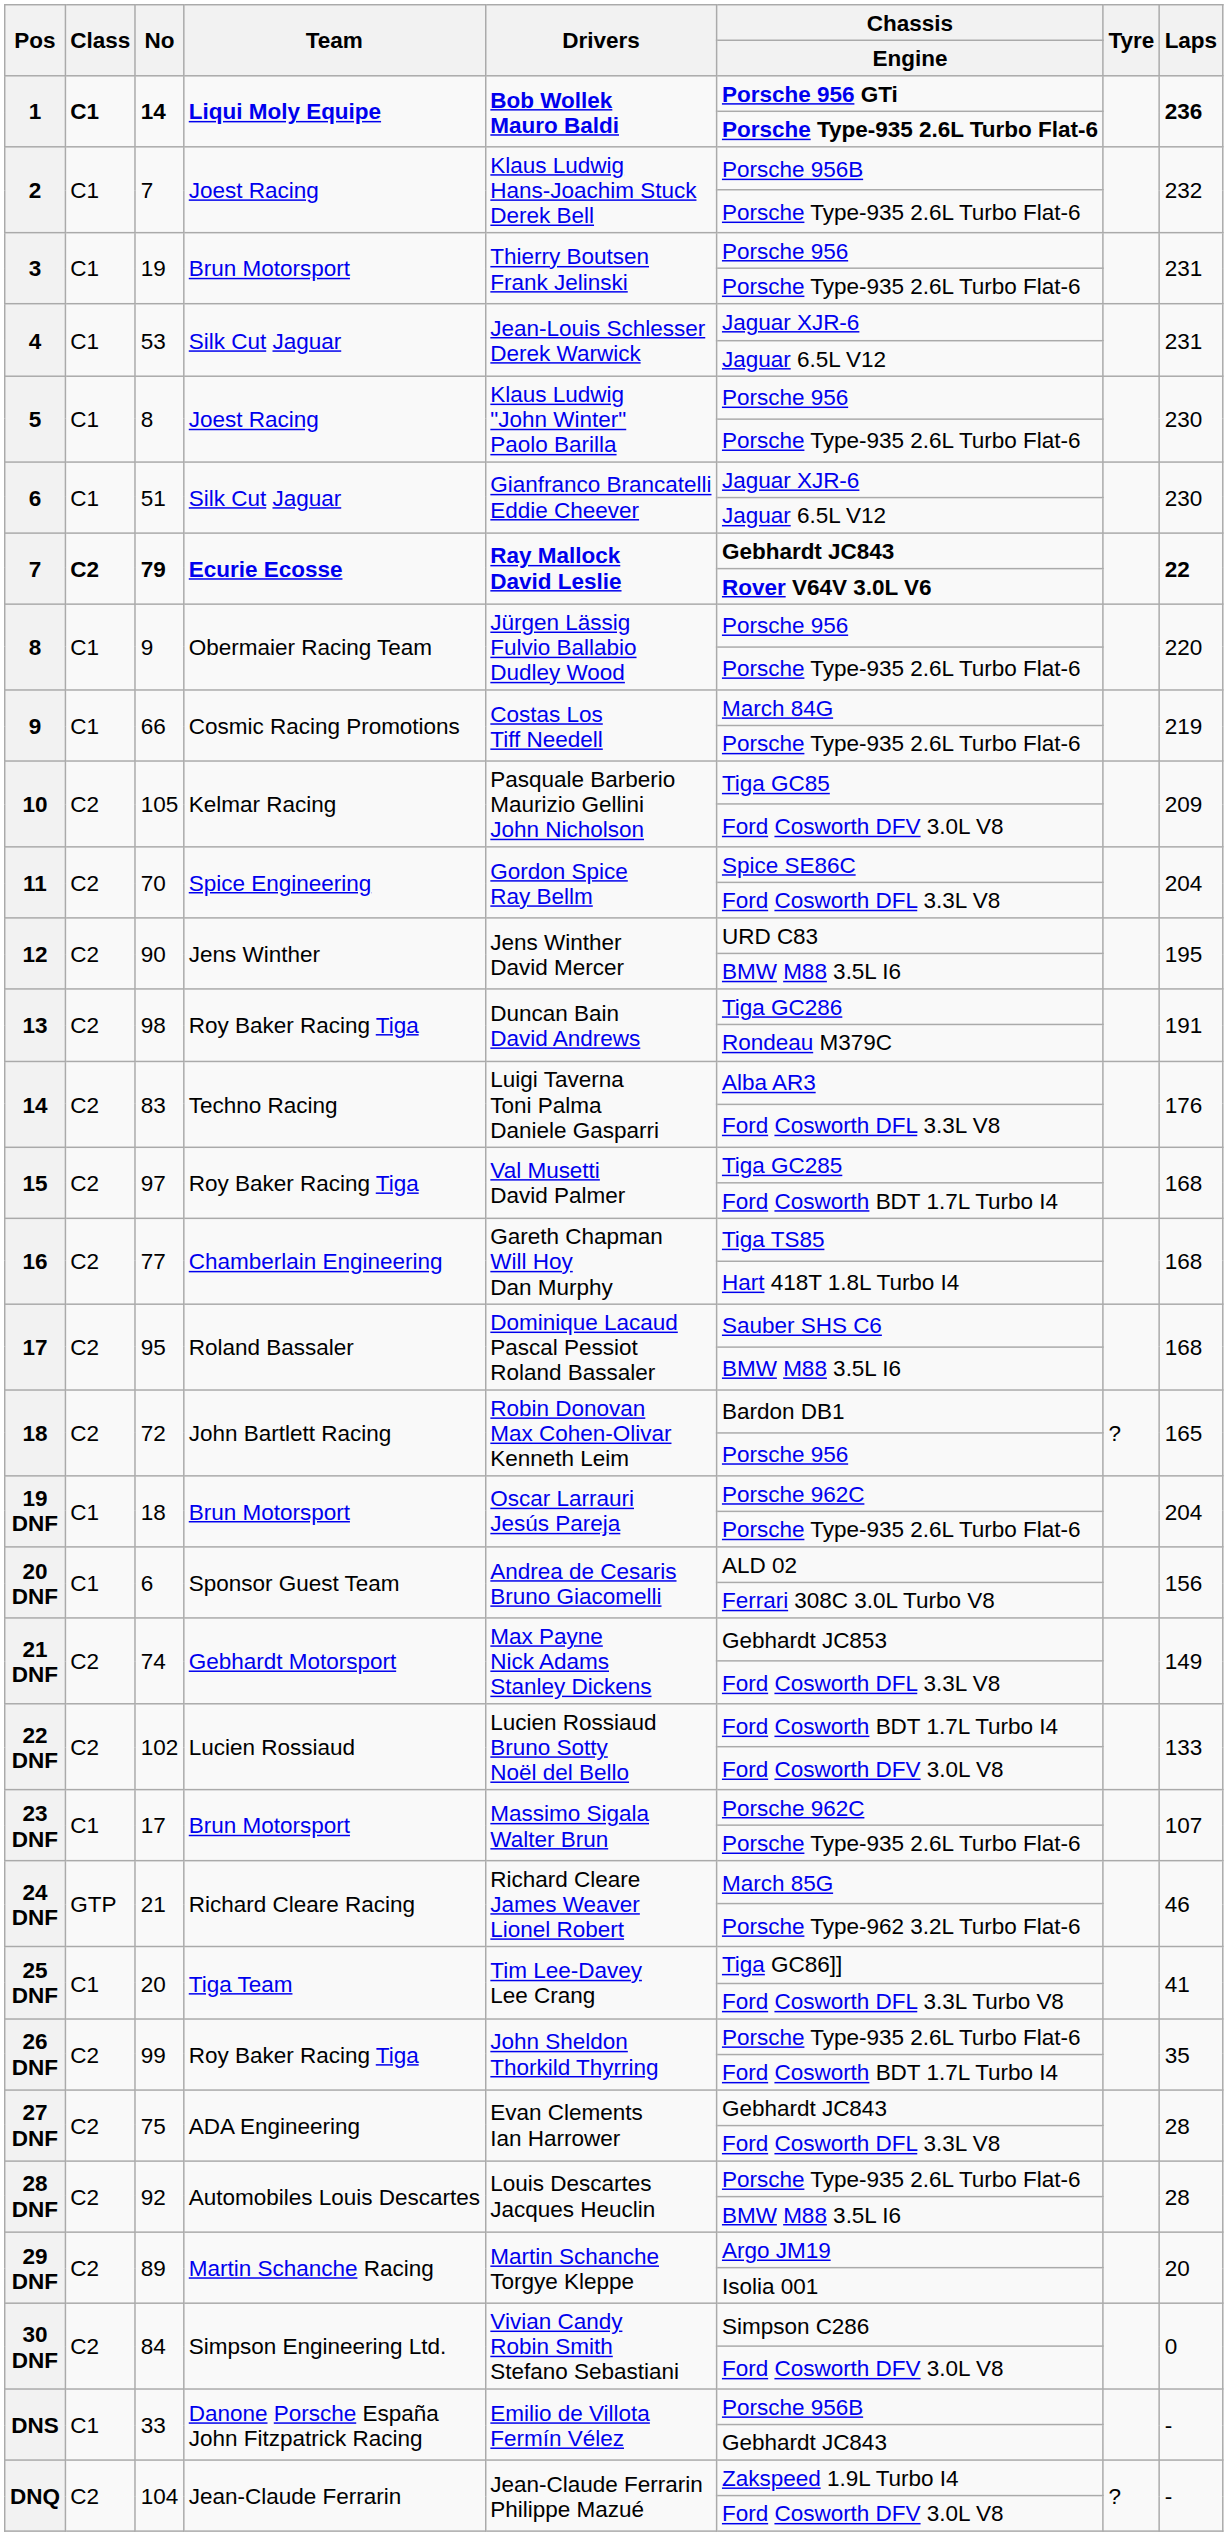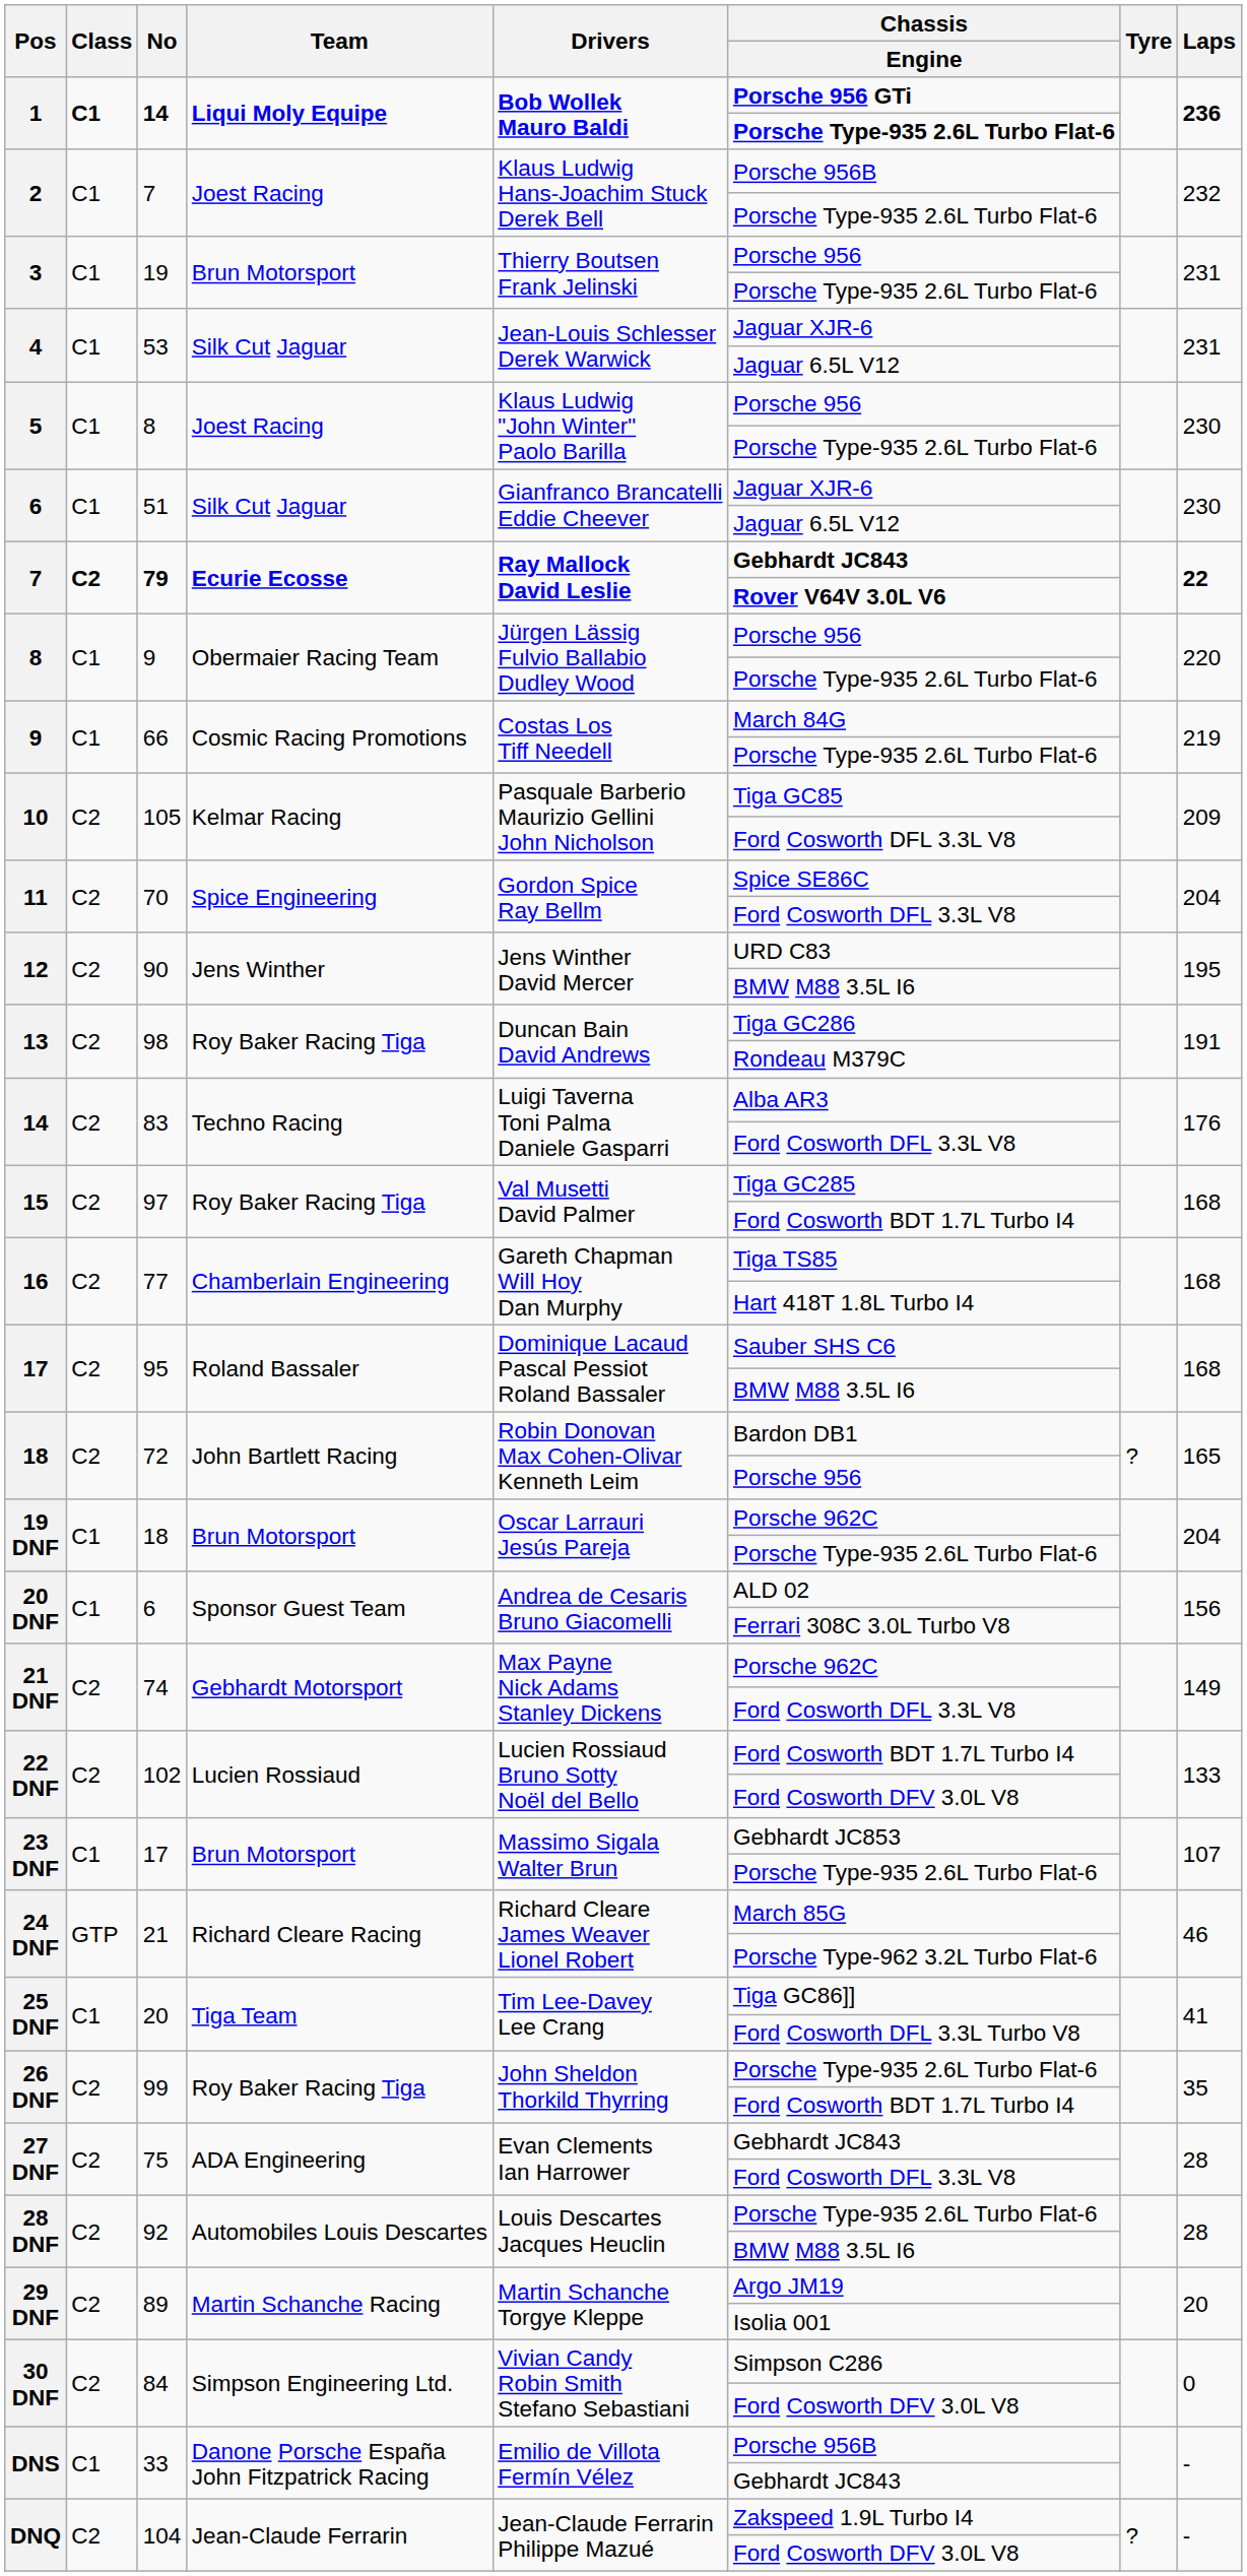row 22 | Chassis / Engine: Ford Cosworth DFV 3.0L V8 -> Ford Cosworth DFL 3.3L V8
row 43 | Chassis / Engine: Gebhardt JC853 -> Porsche 962C
row 47 | Chassis / Engine: Porsche 962C -> Gebhardt JC853
